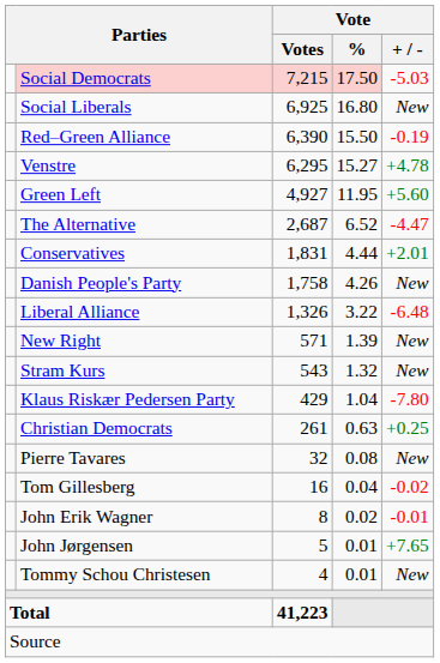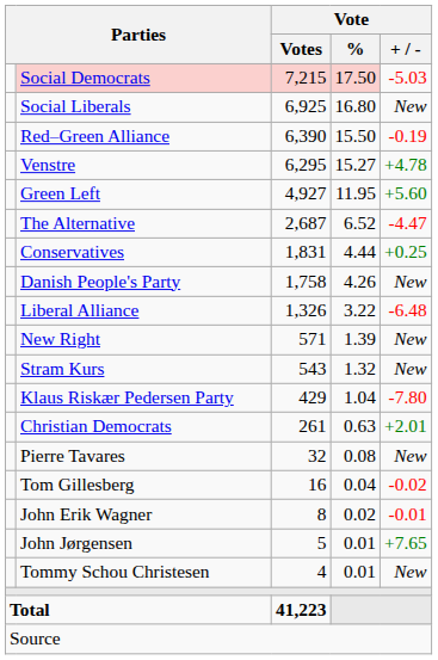Conservatives | Vote / + / -: +2.01 -> +0.25
Christian Democrats | Vote / + / -: +0.25 -> +2.01
